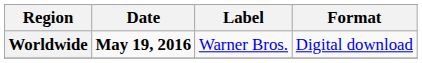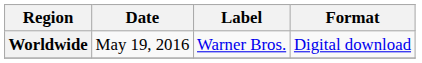Worldwide | Date: bold -> normal
